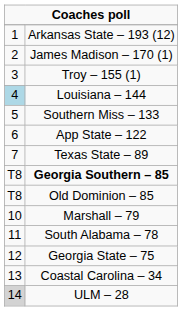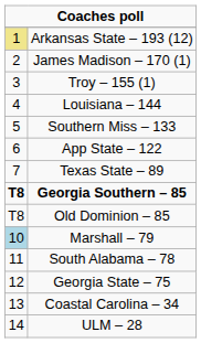Arkansas State – 193 (12) | column 1: no background -> khaki background
Louisiana – 144 | column 1: lightblue background -> no background
Georgia Southern – 85 | column 1: normal -> bold
Marshall – 79 | column 1: no background -> lightblue background
ULM – 28 | column 1: lightgrey background -> no background
